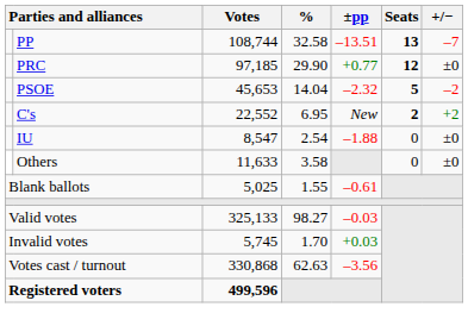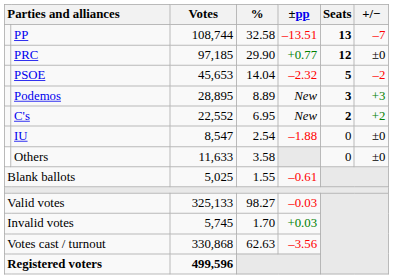+ row: Podemos | 28,895 | 8.89 | New | 3 | +3
